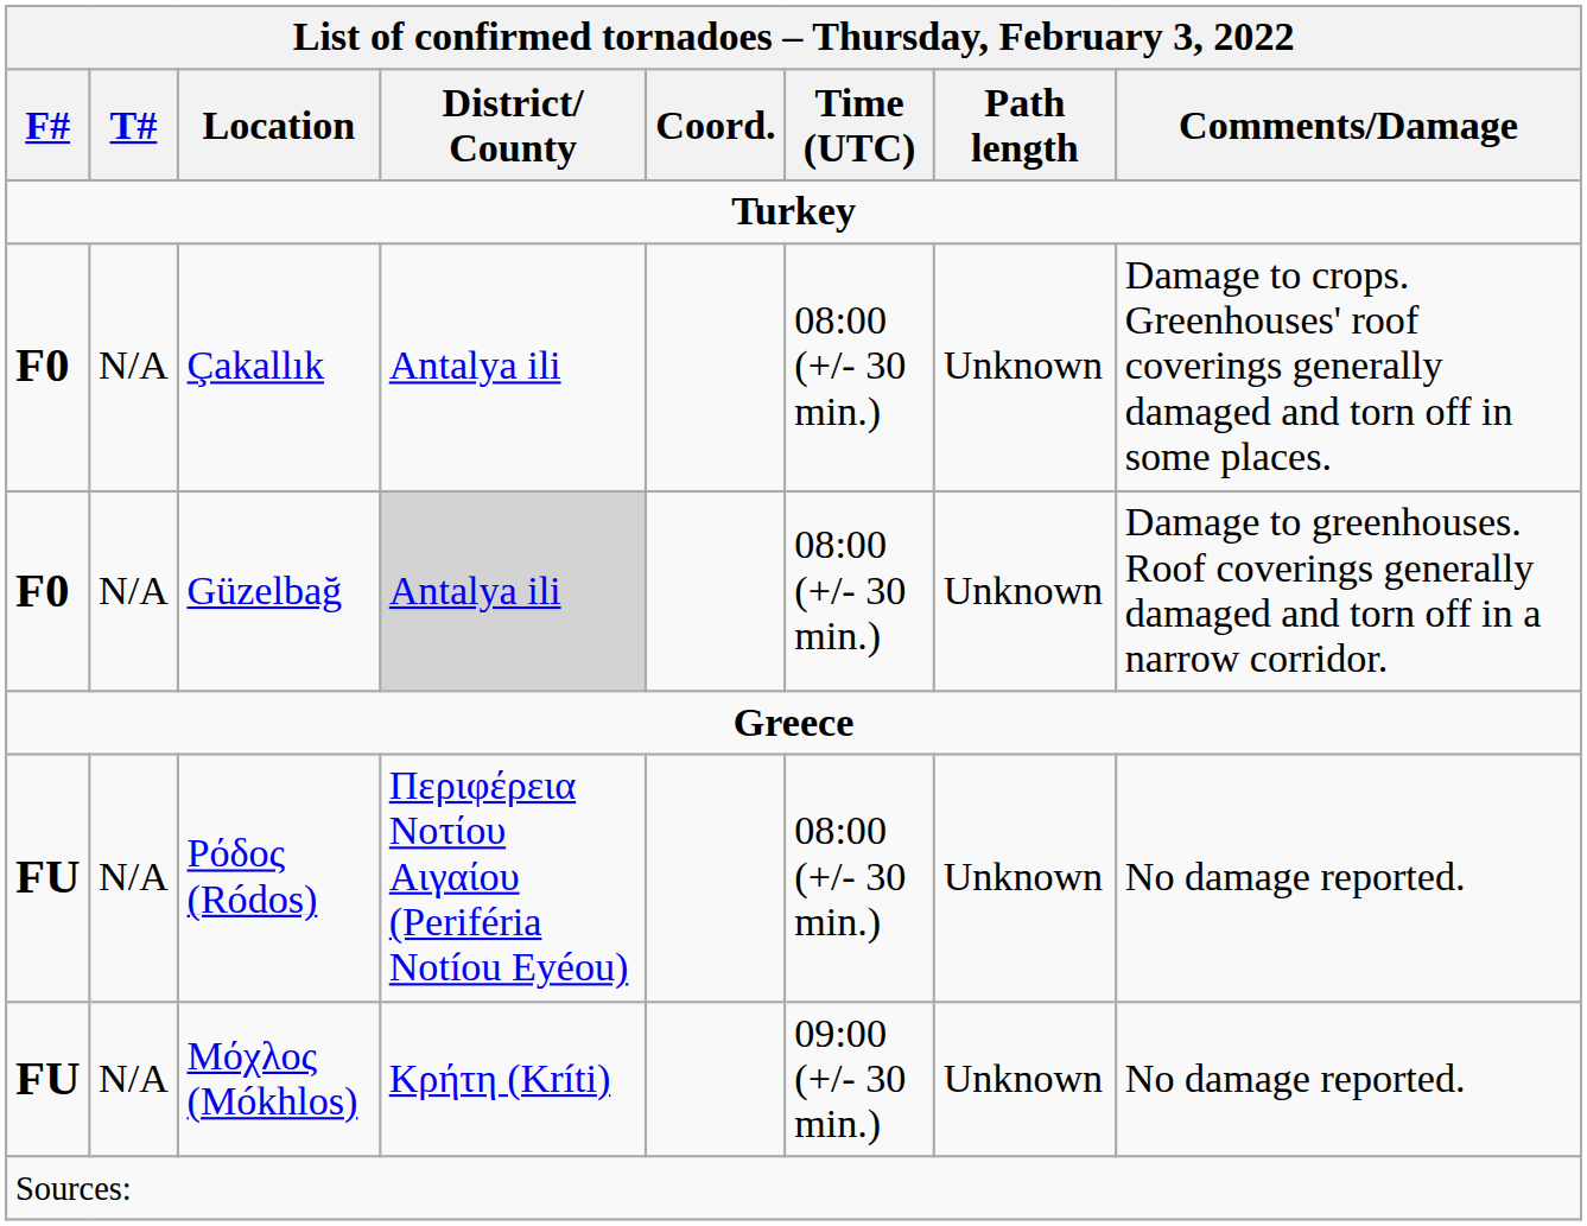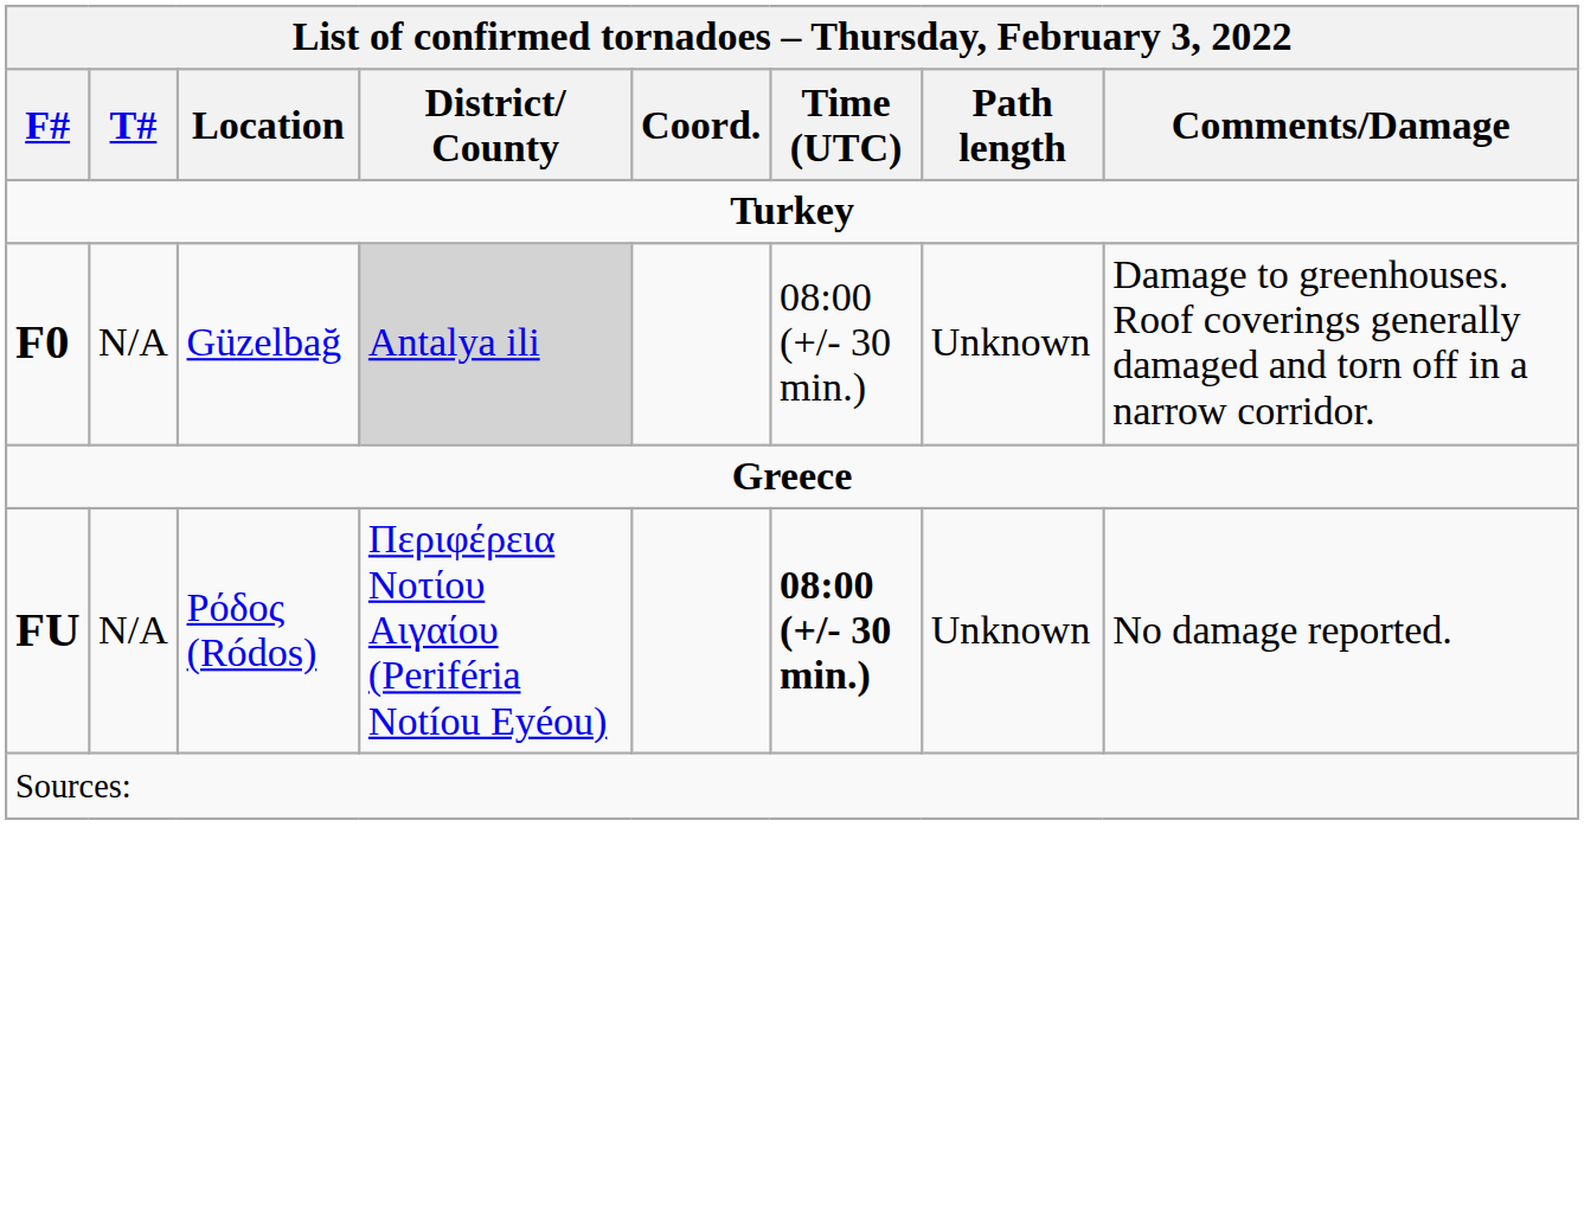- row: F0 | N/A | Çakallık | Antalya ili | 08:00 (+/- 30 min.) | Unknown | Damage to crops. Greenhouses' roof coverings generally damaged and torn off in some places.
Ρόδος (Ródos) | Time (UTC): normal -> bold
- row: FU | N/A | Μόχλος (Mókhlos) | Κρήτη (Kríti) | 09:00 (+/- 30 min.) | Unknown | No damage reported.
